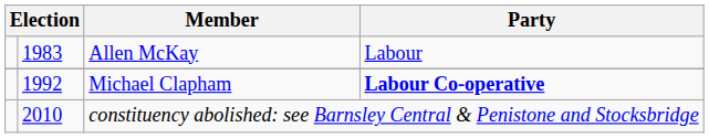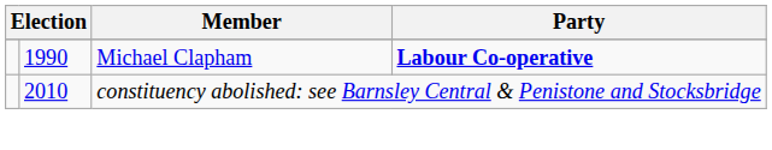- row: 1983 | Allen McKay | Labour
Michael Clapham | column 2: 1992 -> 1990
